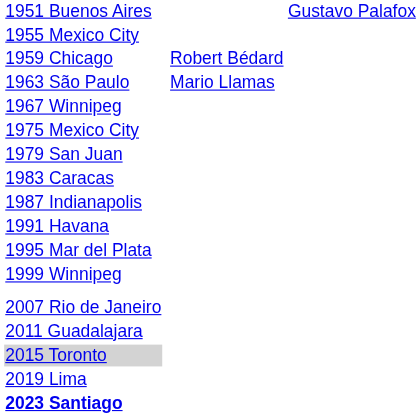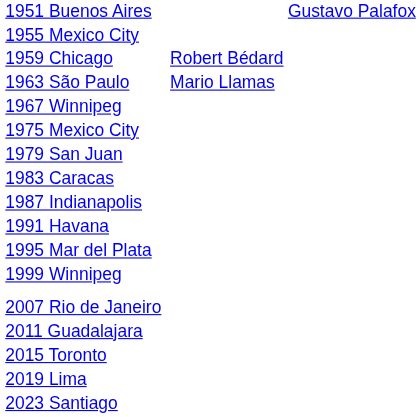2015 Toronto | column 1: lightgrey background -> no background
2023 Santiago | column 1: bold -> normal
